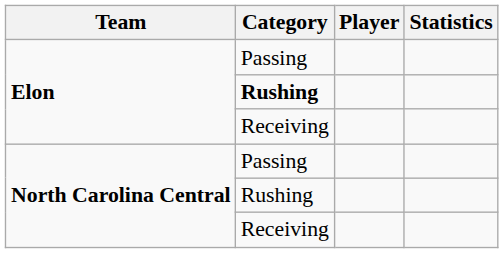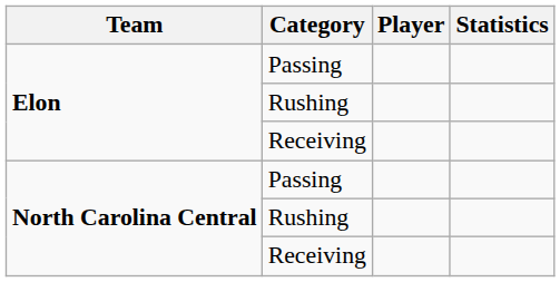Elon / Rushing | Category: bold -> normal
